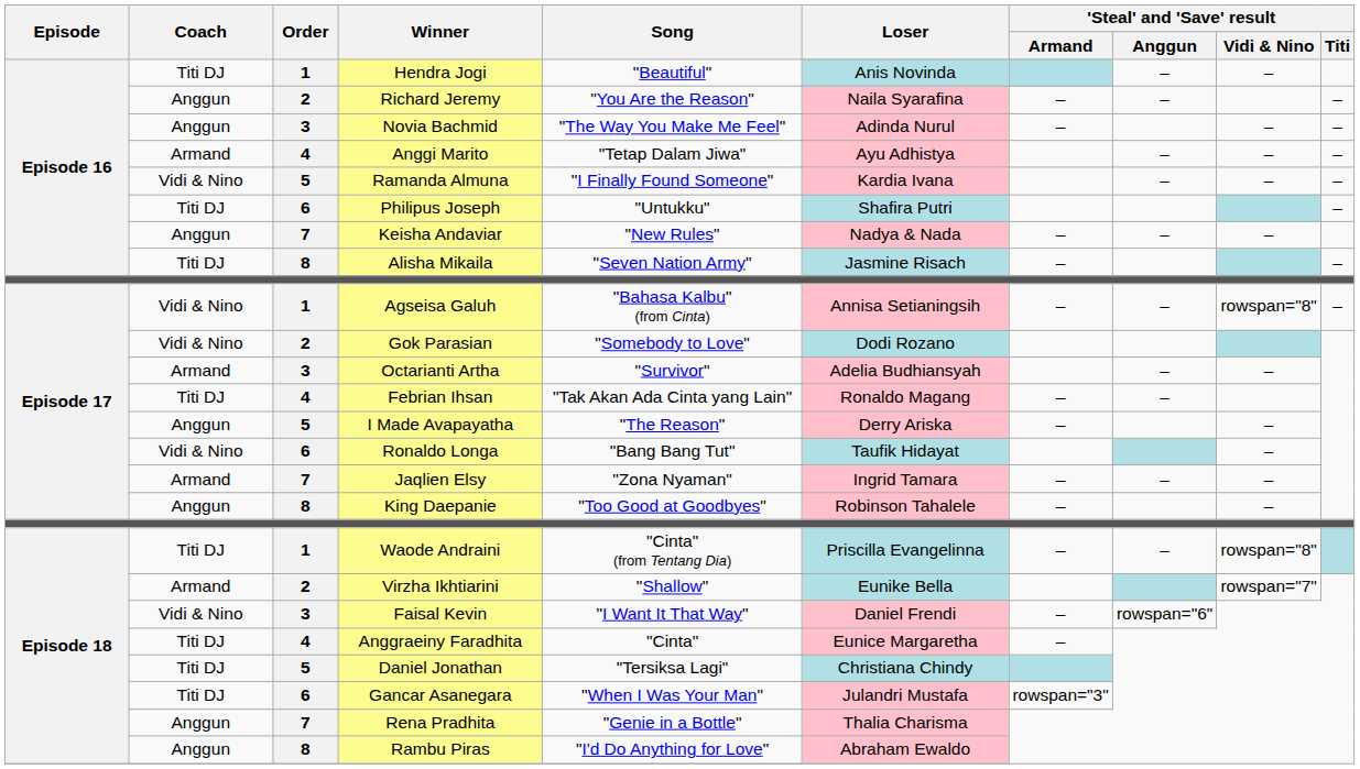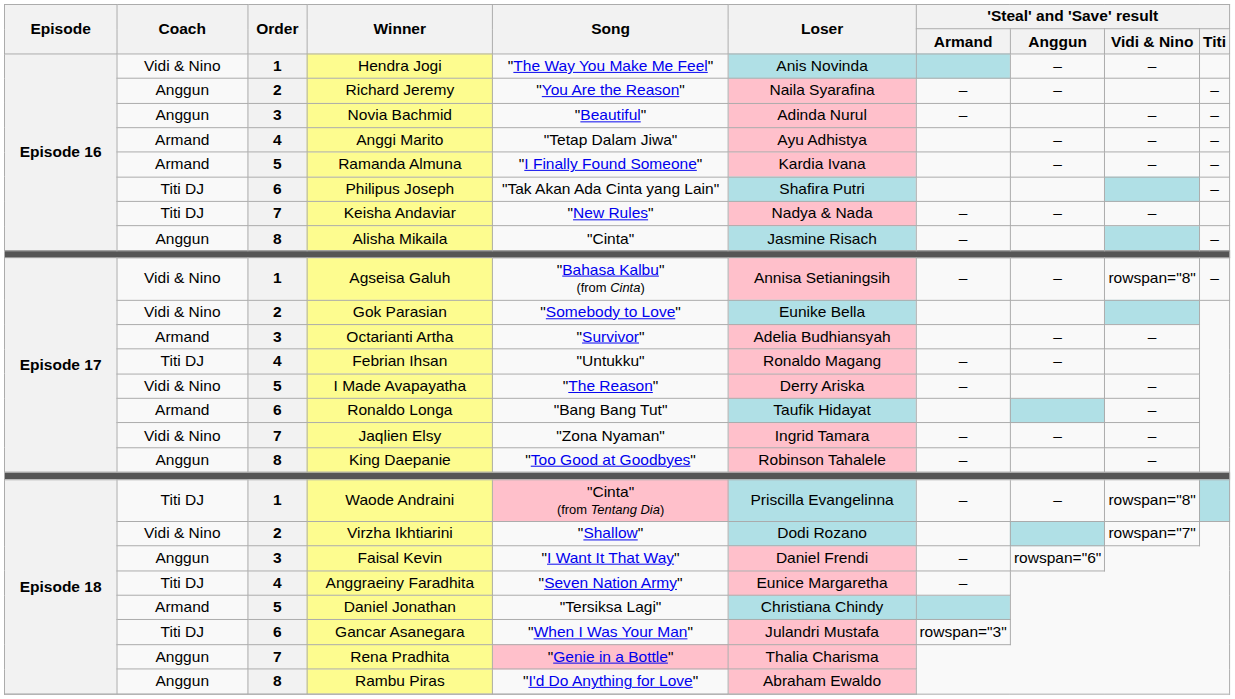Hendra Jogi | Coach: Titi DJ -> Vidi & Nino
Hendra Jogi | Song: "Beautiful" -> "The Way You Make Me Feel"
Novia Bachmid | Song: "The Way You Make Me Feel" -> "Beautiful"
Ramanda Almuna | Coach: Vidi & Nino -> Armand
Philipus Joseph | Song: "Untukku" -> "Tak Akan Ada Cinta yang Lain"
Keisha Andaviar | Coach: Anggun -> Titi DJ
Alisha Mikaila | Coach: Titi DJ -> Anggun
Alisha Mikaila | Song: "Seven Nation Army" -> "Cinta"
Gok Parasian | Loser: Dodi Rozano -> Eunike Bella
Febrian Ihsan | Song: "Tak Akan Ada Cinta yang Lain" -> "Untukku"
I Made Avapayatha | Coach: Anggun -> Vidi & Nino
Ronaldo Longa | Coach: Vidi & Nino -> Armand
Jaqlien Elsy | Coach: Armand -> Vidi & Nino
Waode Andraini | Song: no background -> pink background
Virzha Ikhtiarini | Coach: Armand -> Vidi & Nino
Virzha Ikhtiarini | Loser: Eunike Bella -> Dodi Rozano
Faisal Kevin | Coach: Vidi & Nino -> Anggun
Anggraeiny Faradhita | Song: "Cinta" -> "Seven Nation Army"
Daniel Jonathan | Coach: Titi DJ -> Armand
Rena Pradhita | Song: no background -> pink background
